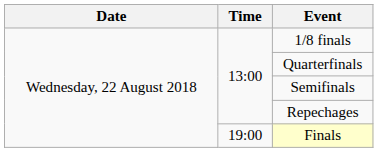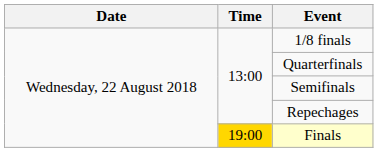Finals | Time: no background -> gold background
